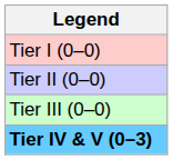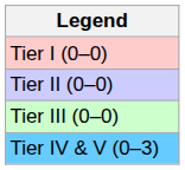row 5 | column 1: bold -> normal
